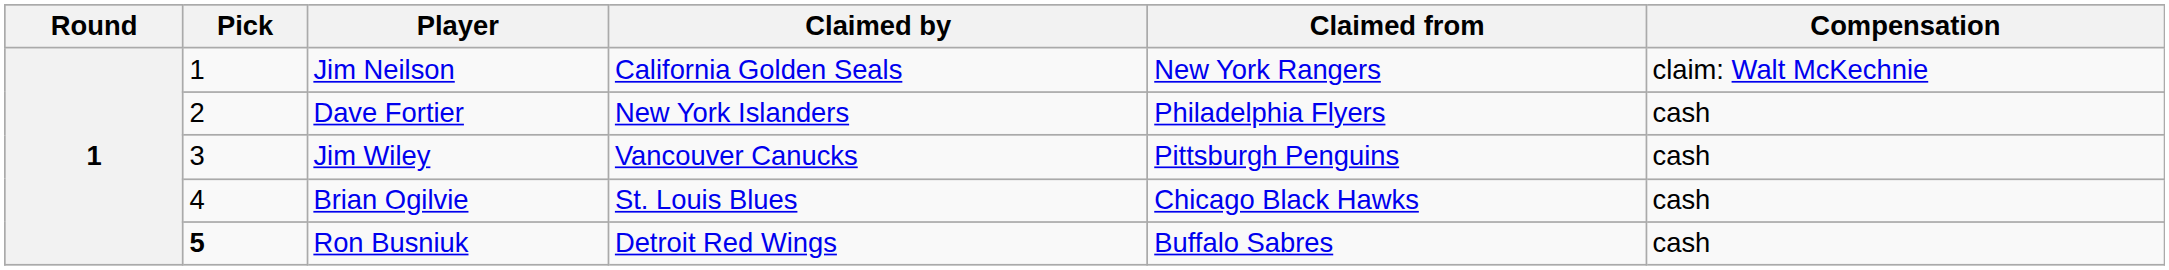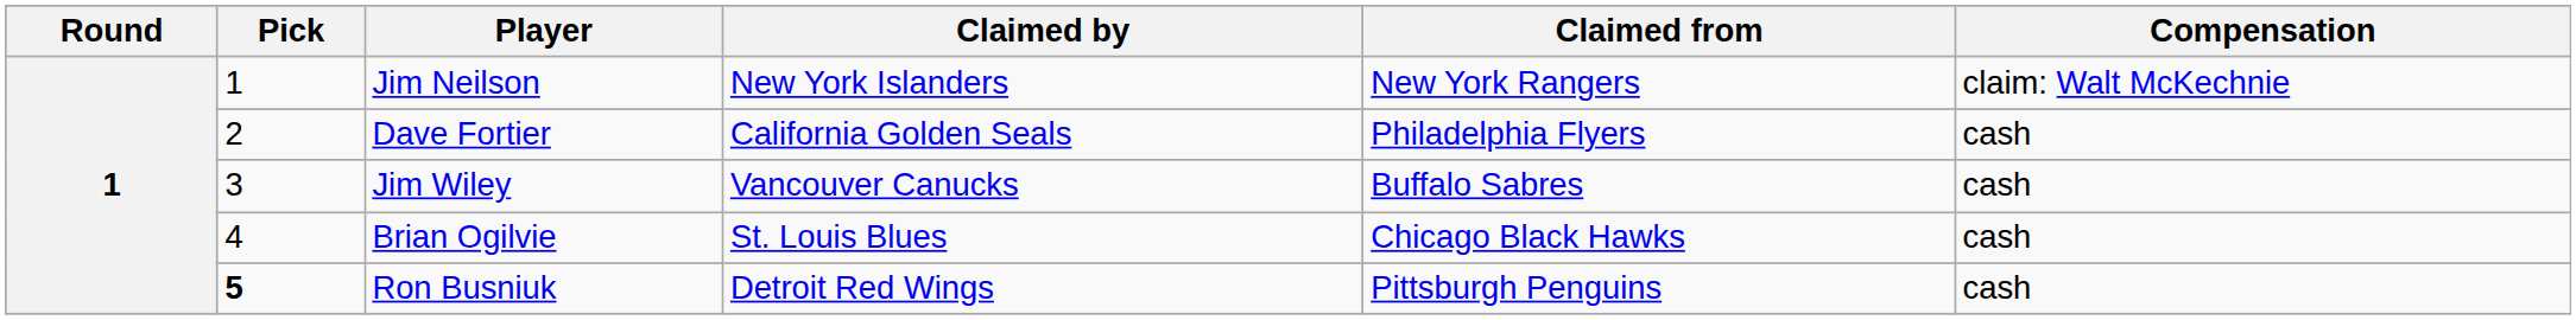Jim Neilson | Claimed by: California Golden Seals -> New York Islanders
Dave Fortier | Claimed by: New York Islanders -> California Golden Seals
Jim Wiley | Claimed from: Pittsburgh Penguins -> Buffalo Sabres
Ron Busniuk | Claimed from: Buffalo Sabres -> Pittsburgh Penguins
